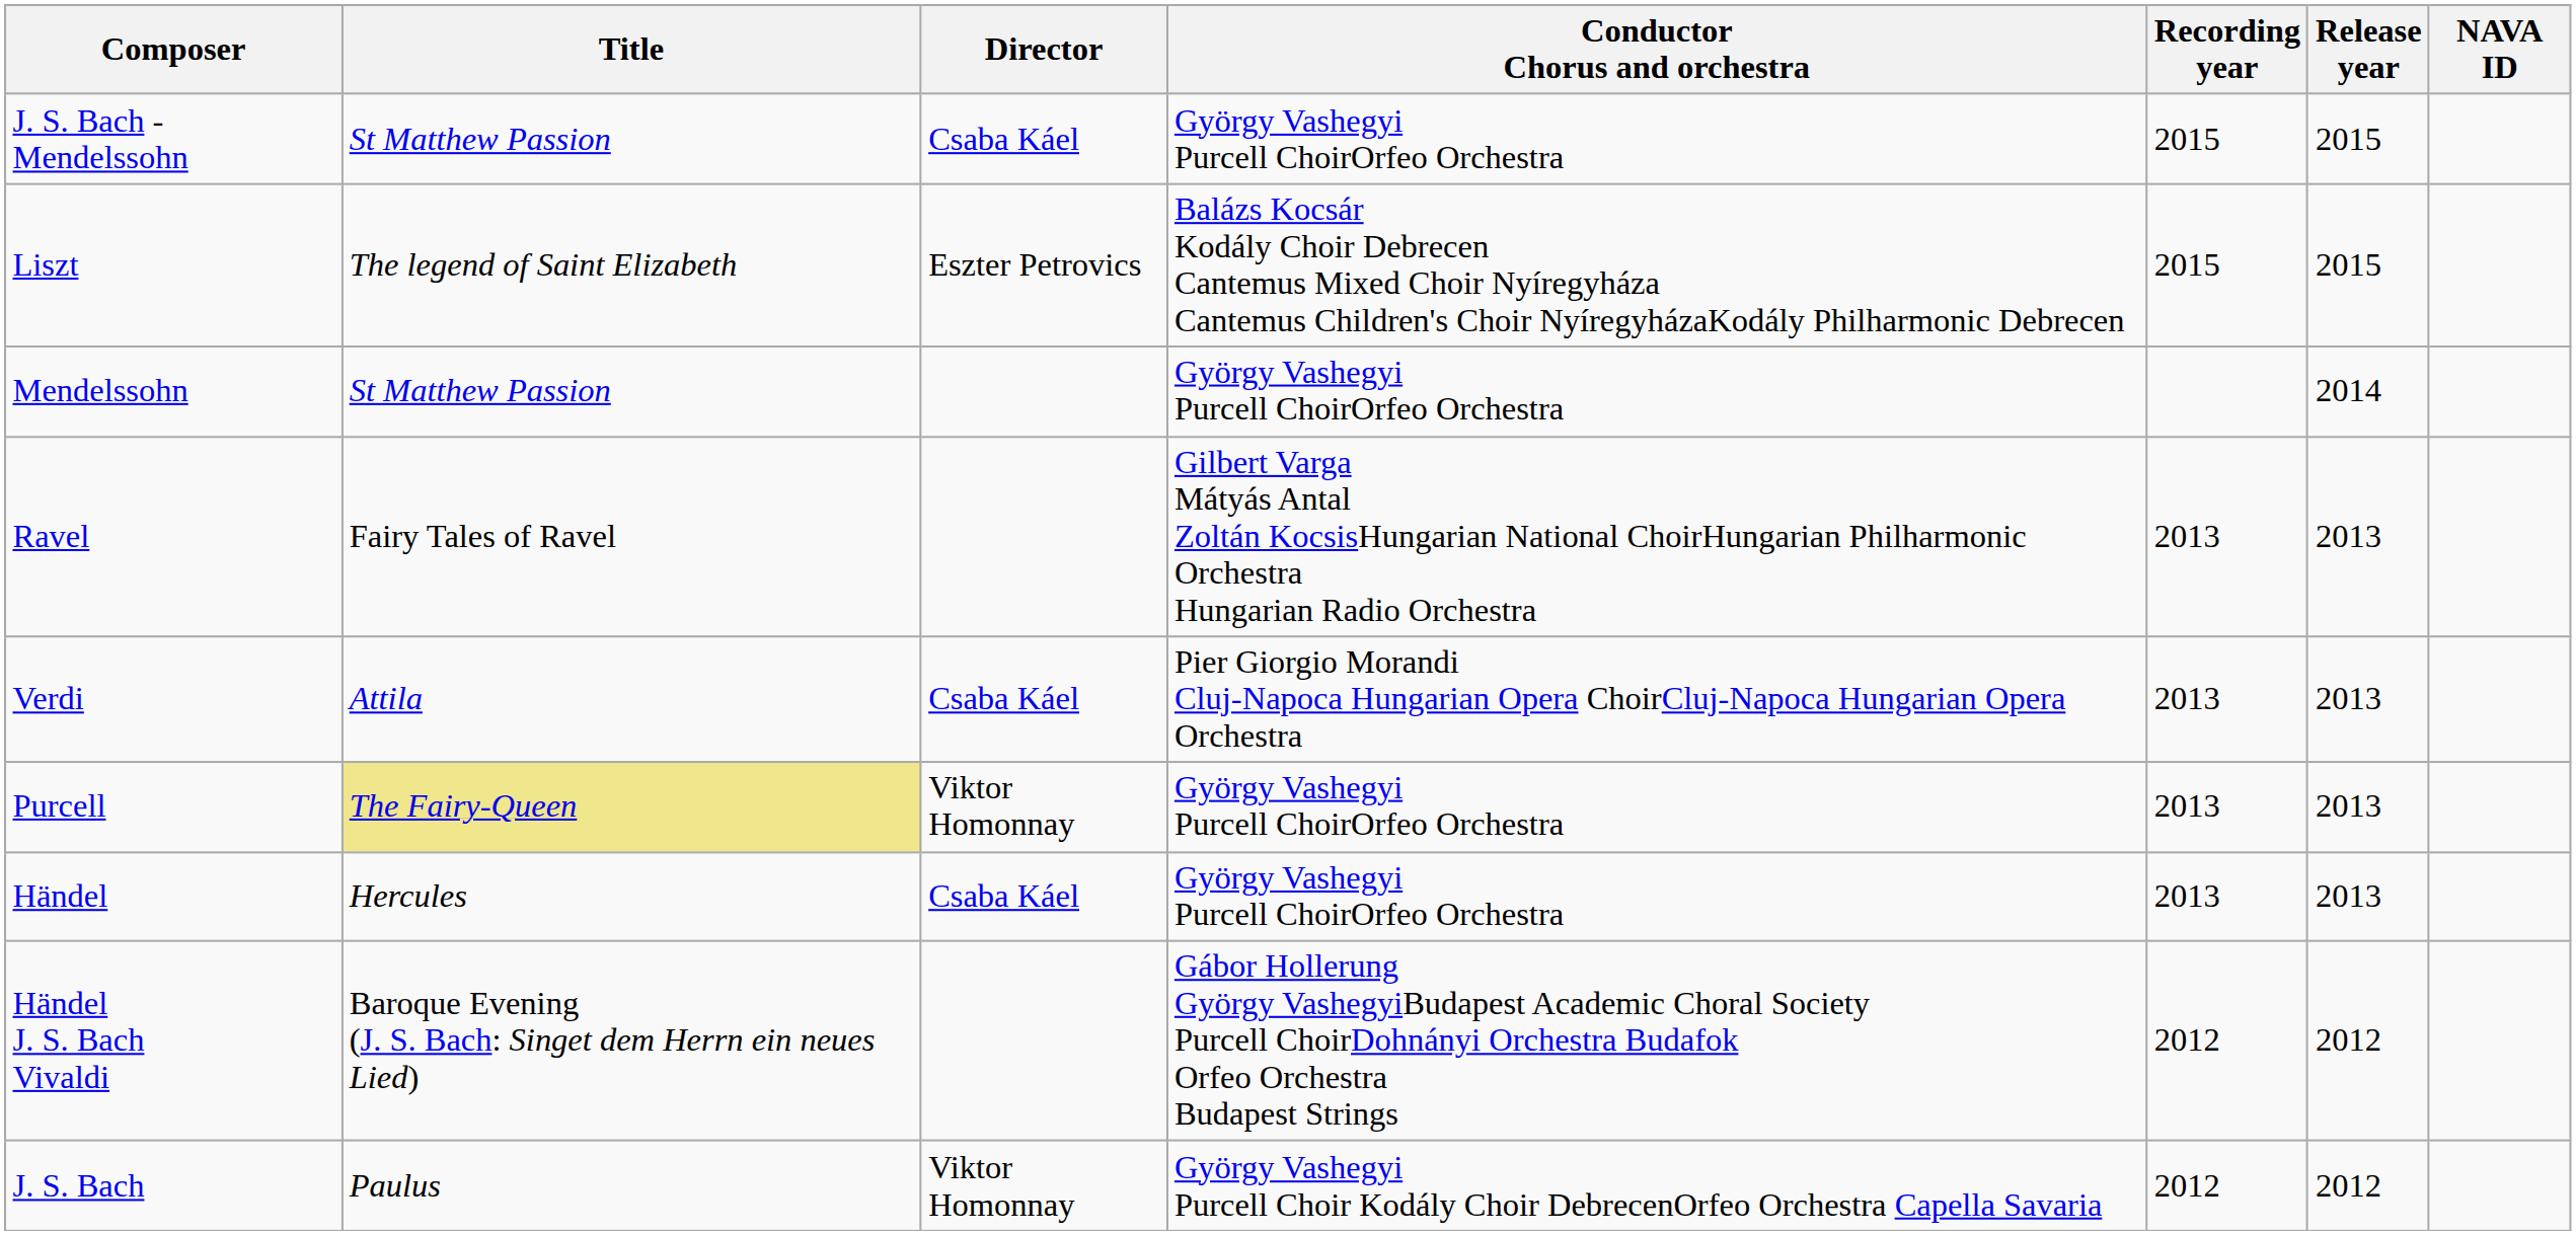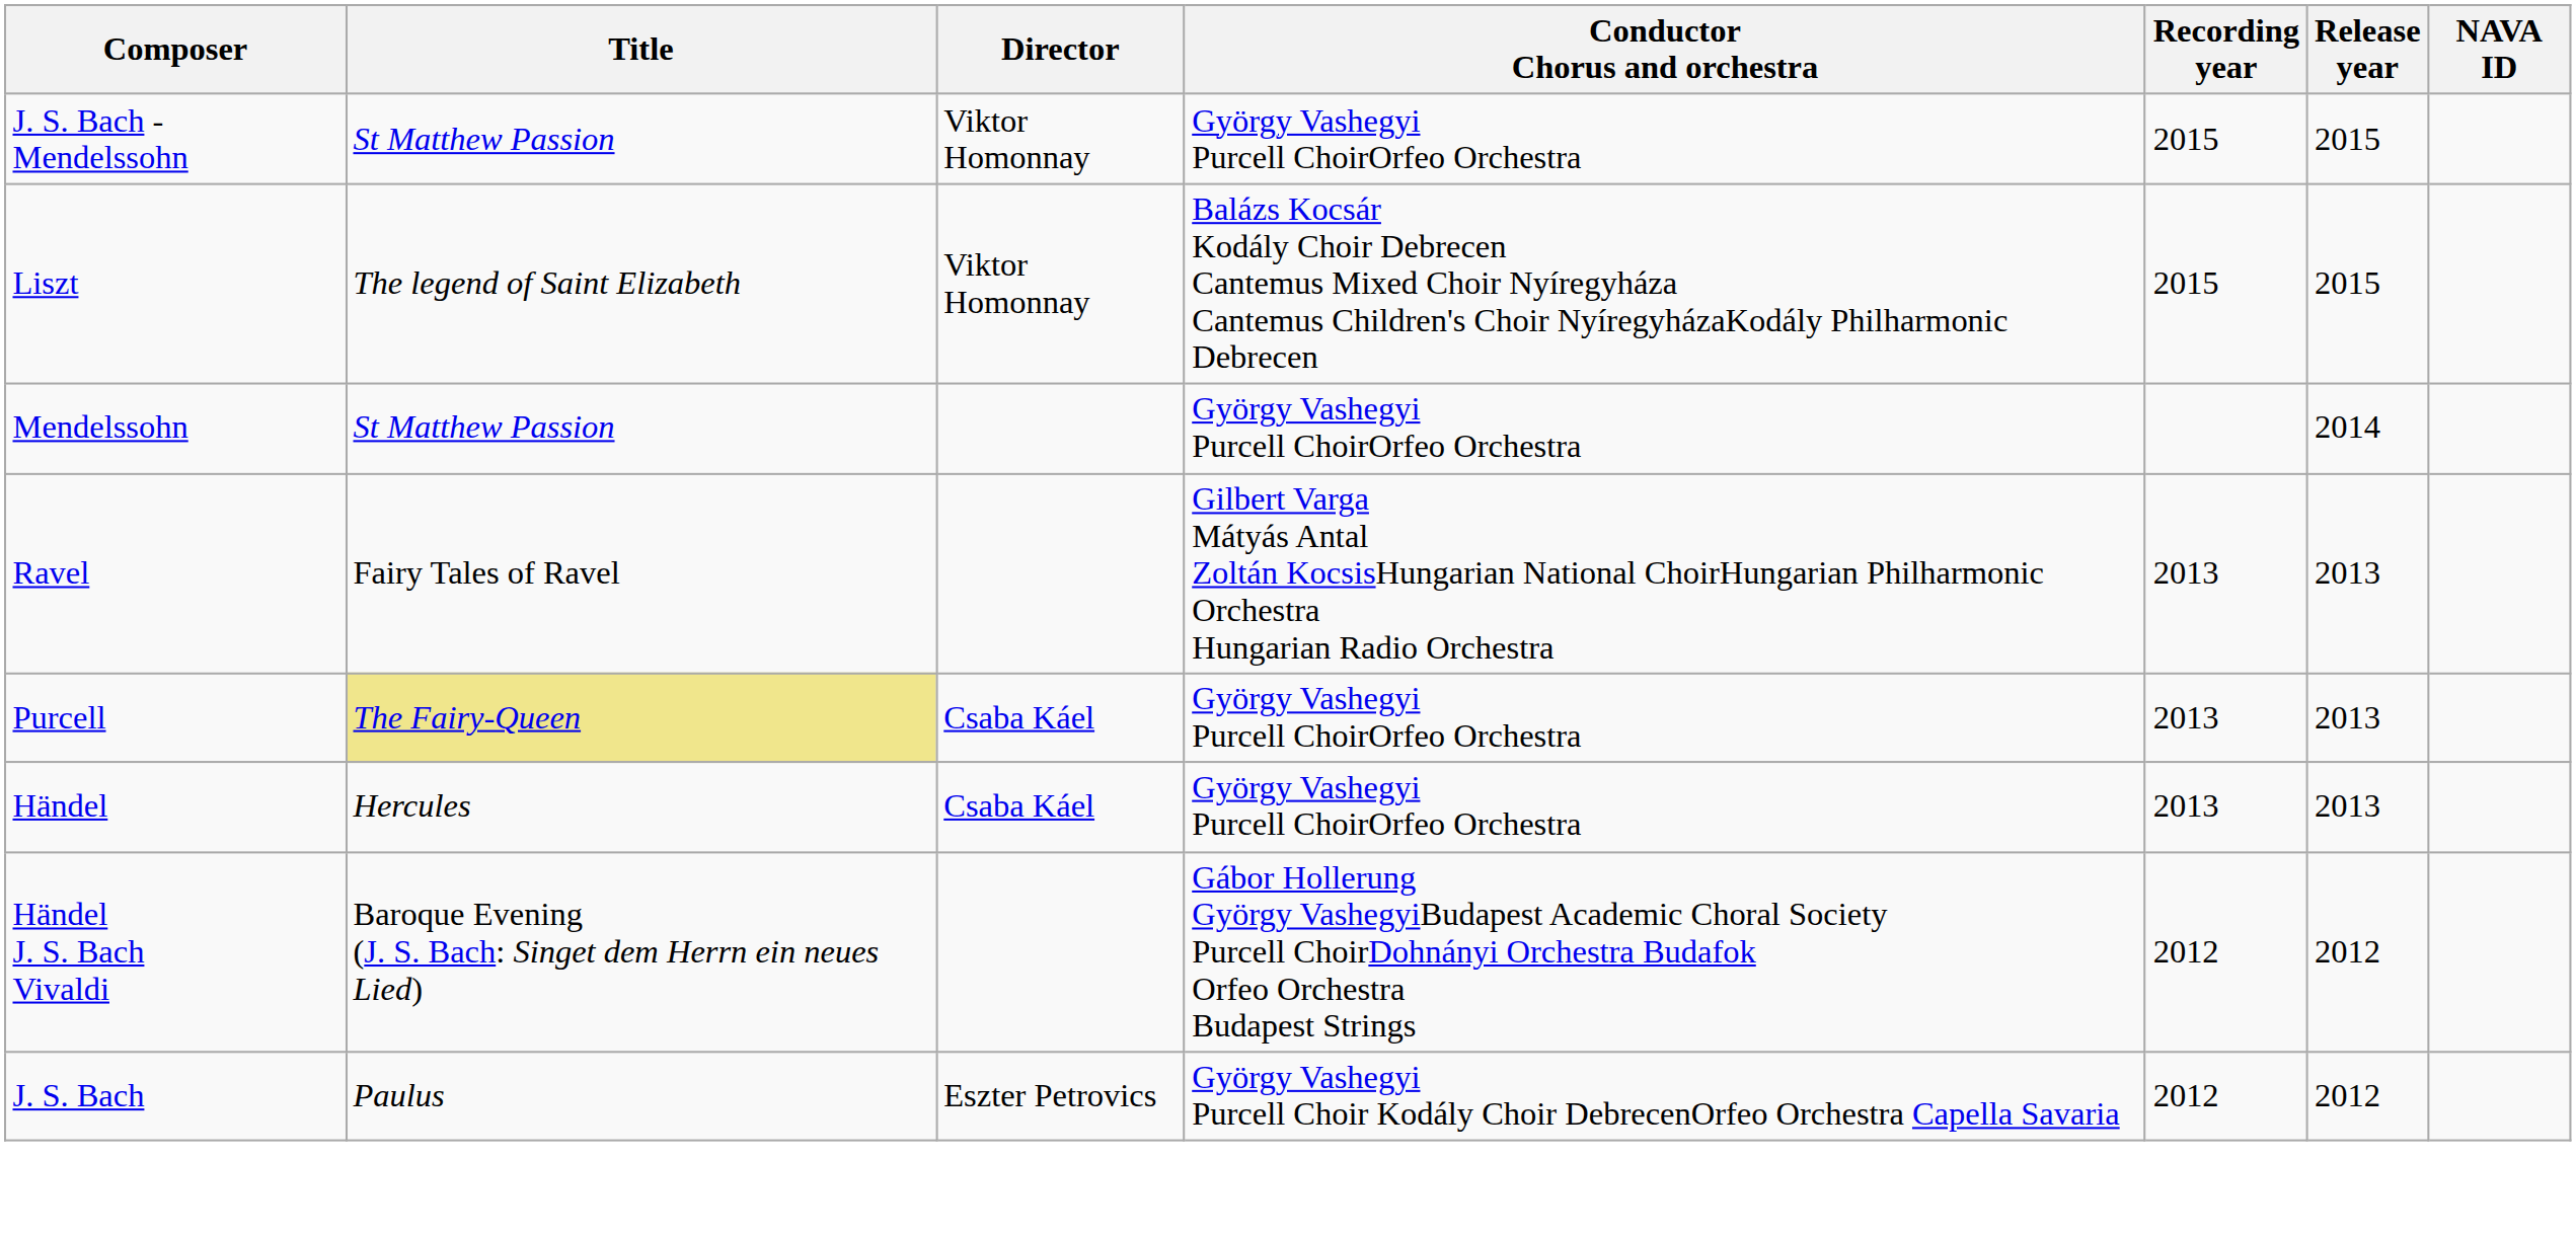J. S. Bach - Mendelssohn | Director: Csaba Káel -> Viktor Homonnay
Liszt | Director: Eszter Petrovics -> Viktor Homonnay
- row: Verdi | Attila | Csaba Káel | Pier Giorgio Morandi Cluj-Napoca Hungarian Opera ChoirCluj-Napoca Hungarian Opera Orchestra | 2013 | 2013
Purcell | Director: Viktor Homonnay -> Csaba Káel
J. S. Bach | Director: Viktor Homonnay -> Eszter Petrovics
